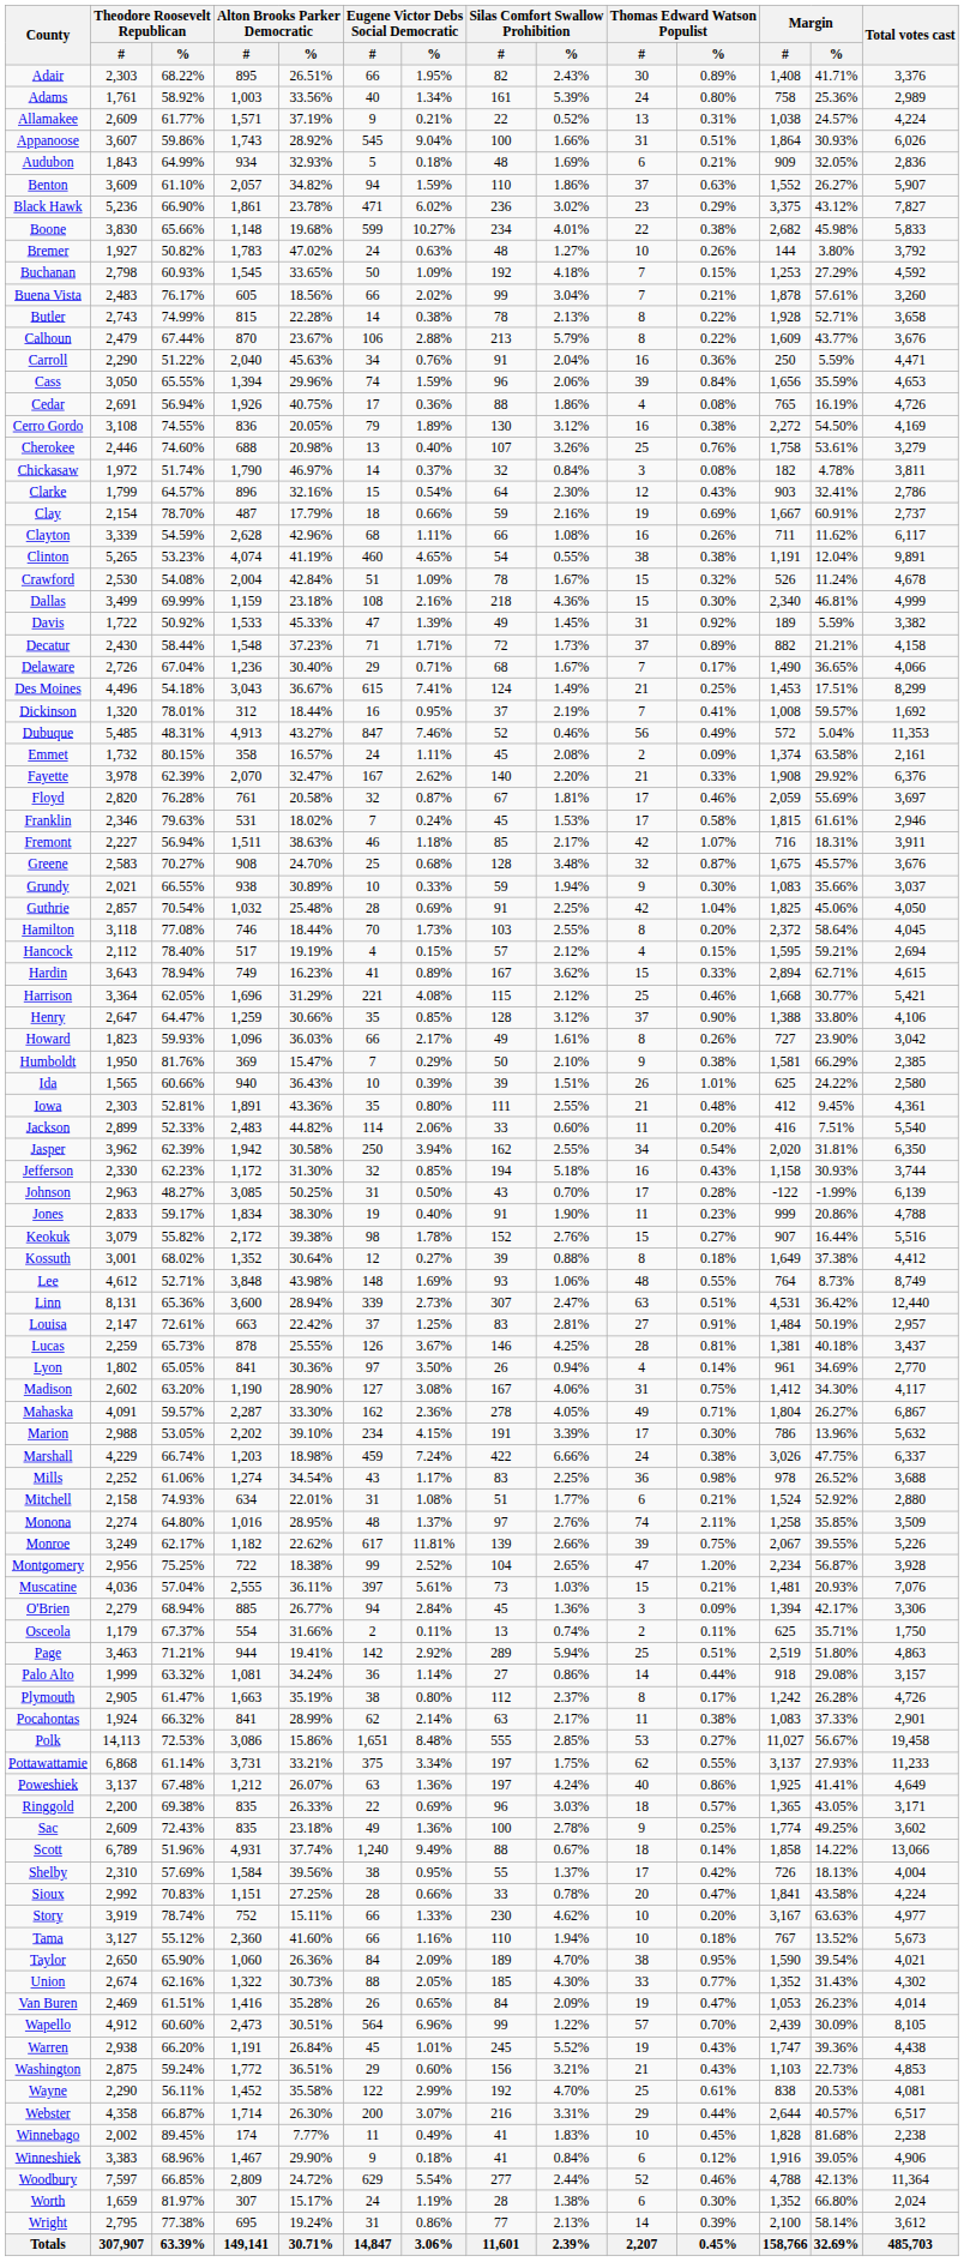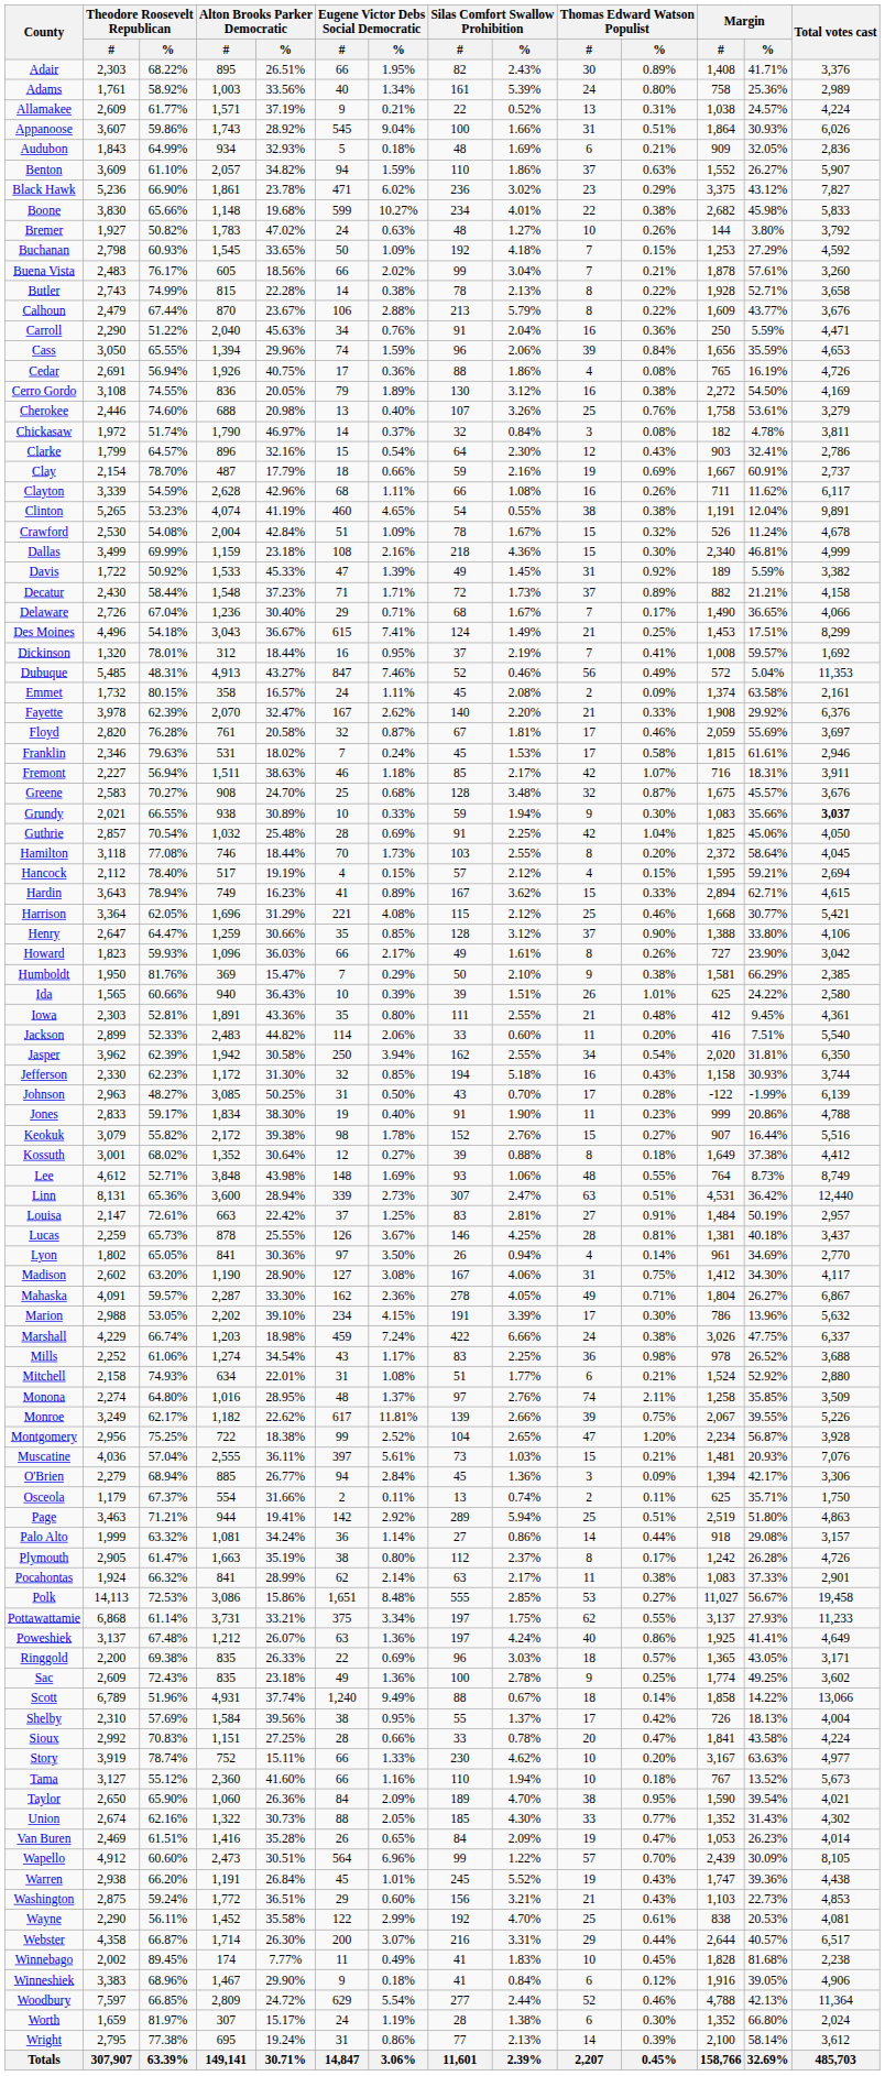Grundy | Total votes cast: normal -> bold
